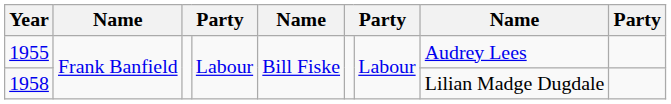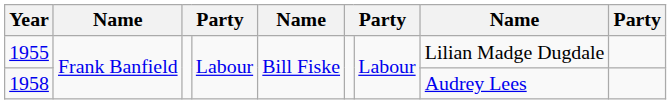1955 | column 8: Audrey Lees -> Lilian Madge Dugdale
1958 | column 8: Lilian Madge Dugdale -> Audrey Lees
